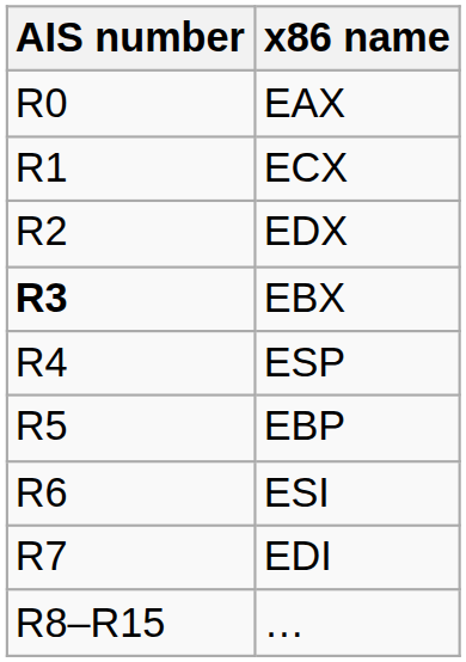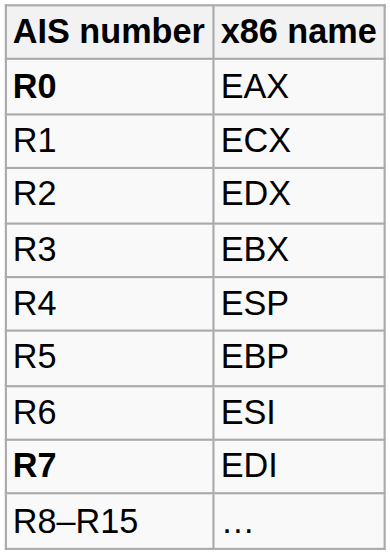EAX | AIS number: normal -> bold
EBX | AIS number: bold -> normal
EDI | AIS number: normal -> bold
